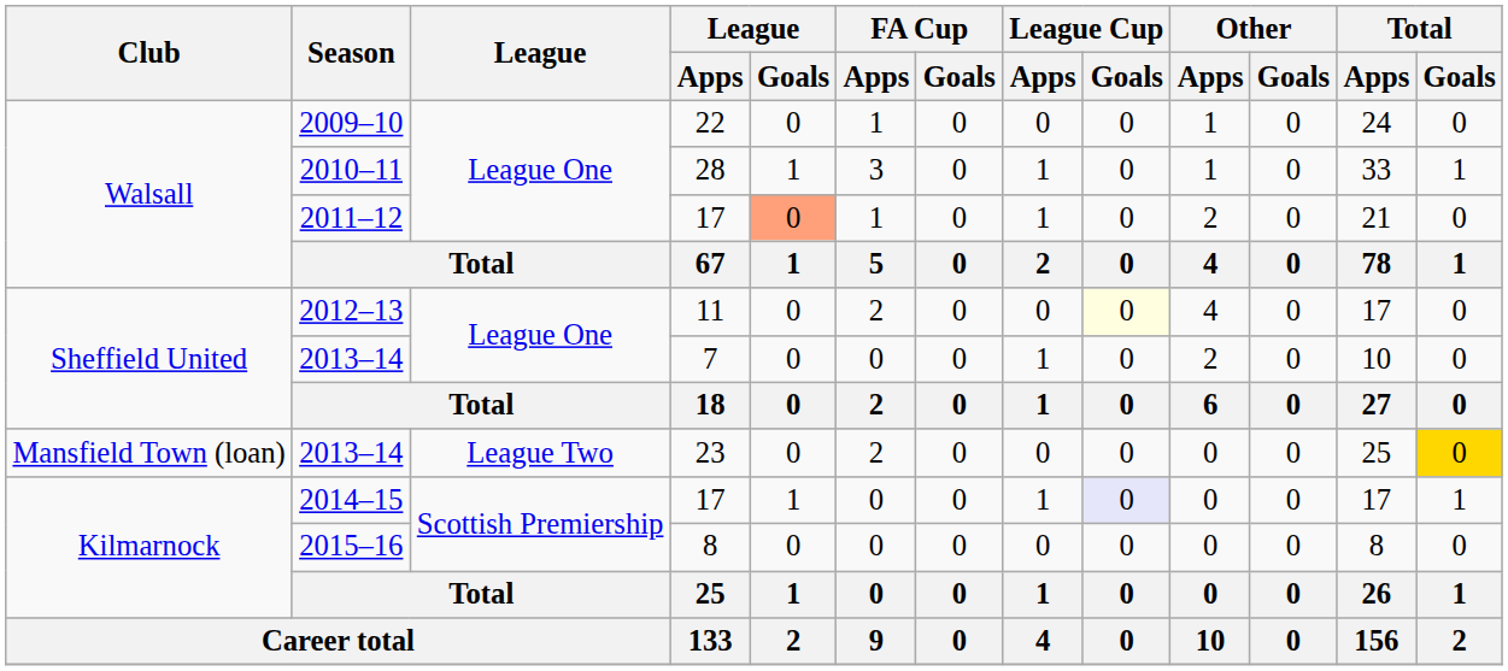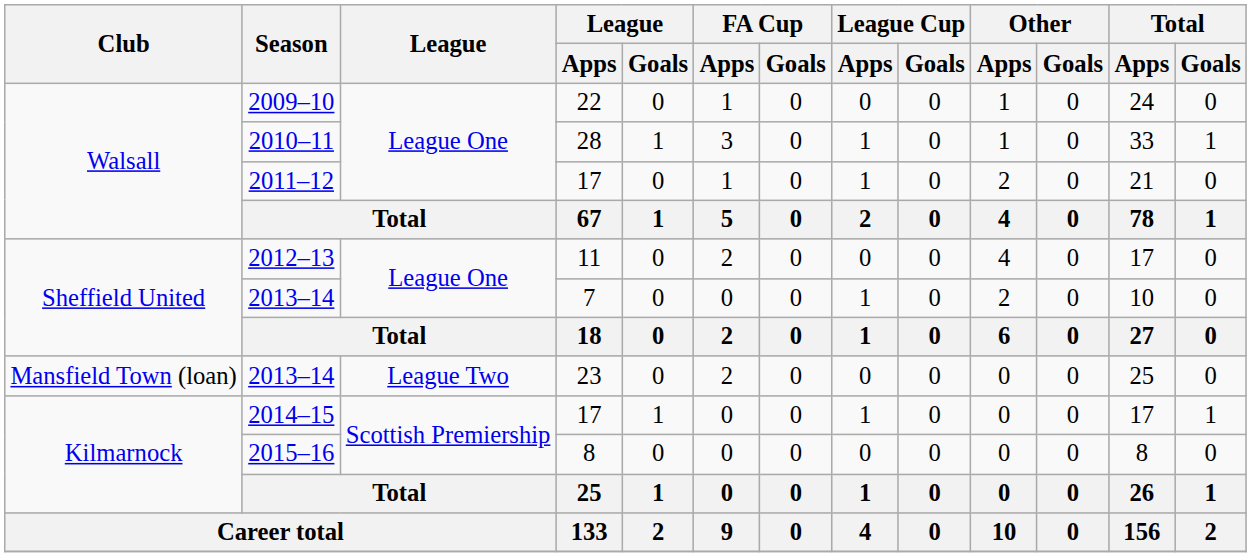2011–12 | League / Goals: lightsalmon background -> no background
2012–13 | League Cup / Goals: lightyellow background -> no background
2013–14 / 23 | Total / Goals: gold background -> no background
2014–15 | League Cup / Goals: lavender background -> no background
